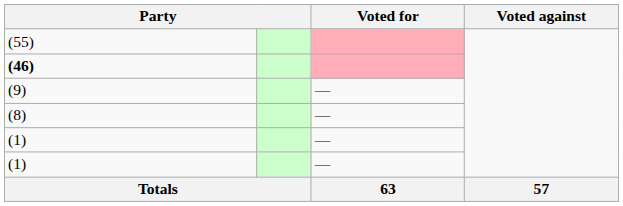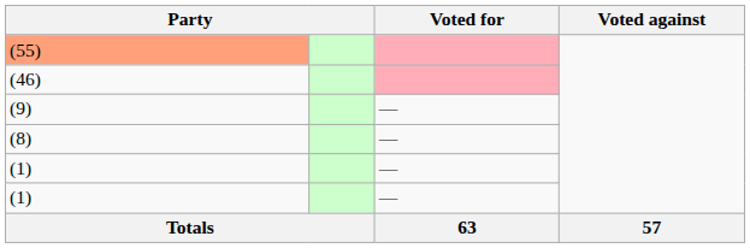(55) | column 1: no background -> lightsalmon background
(46) | column 1: bold -> normal
